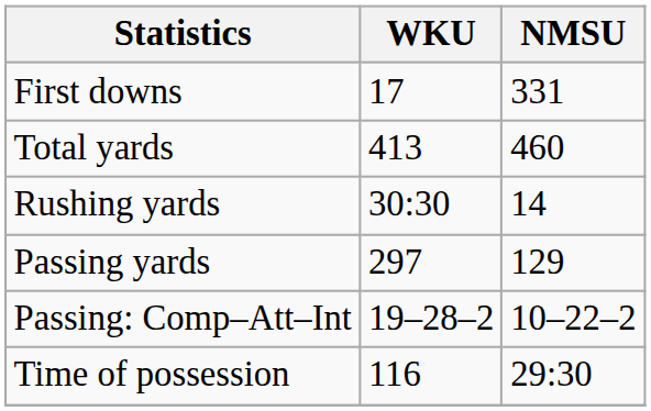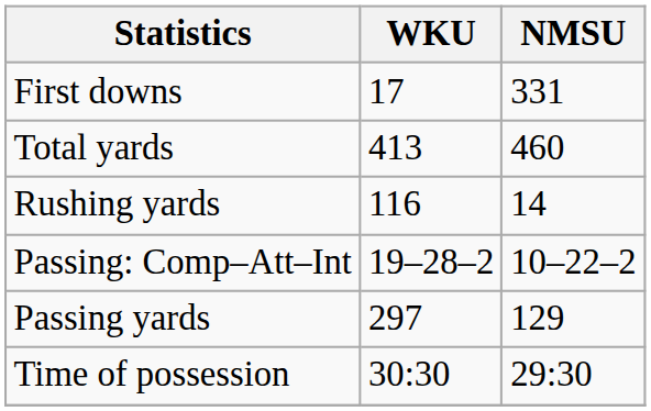Rushing yards | WKU: 30:30 -> 116
rows swapped: Passing yards <-> Passing: Comp–Att–Int
Time of possession | WKU: 116 -> 30:30
